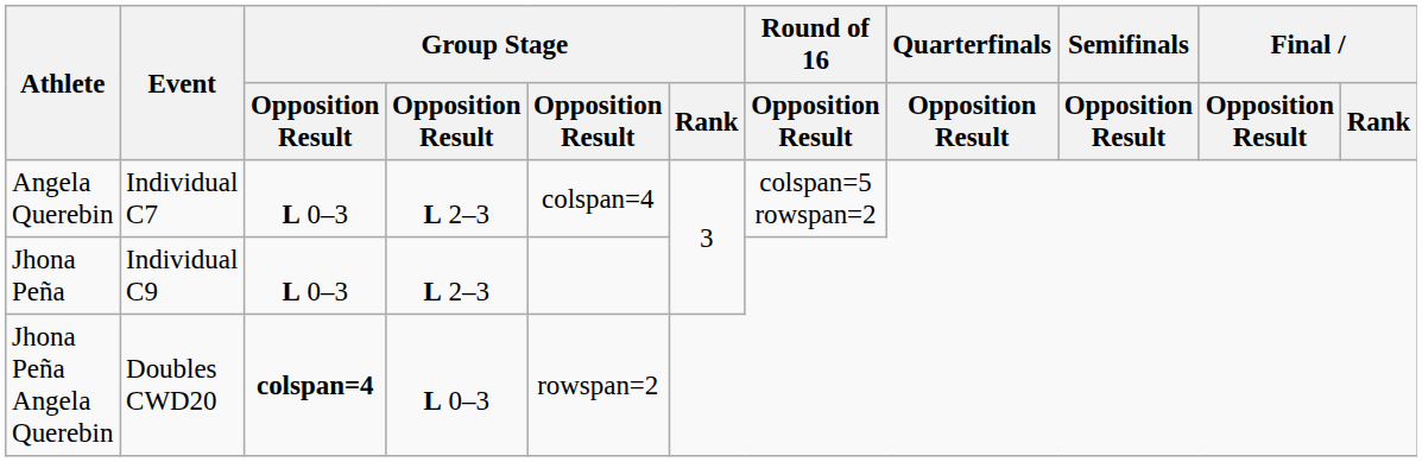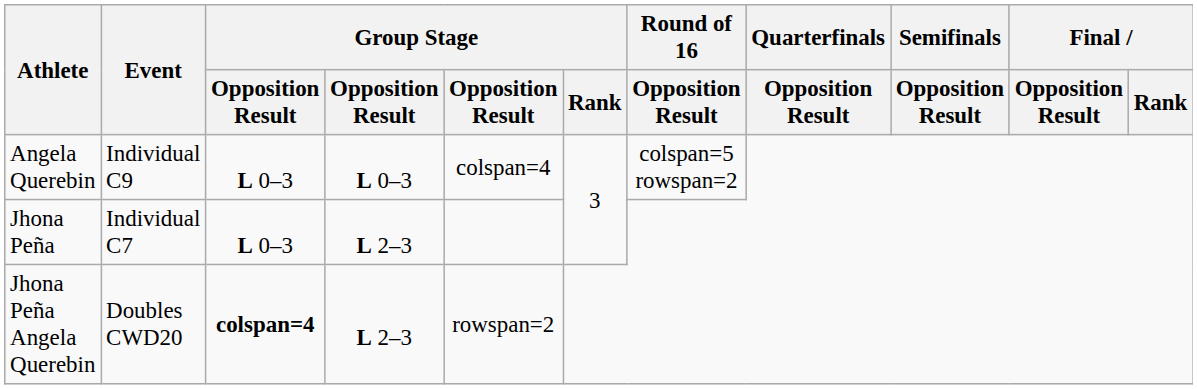Angela Querebin | Event: Individual C7 -> Individual C9
Angela Querebin | column 4: L 2–3 -> L 0–3
Jhona Peña | Event: Individual C9 -> Individual C7
Jhona Peña Angela Querebin | column 4: L 0–3 -> L 2–3
